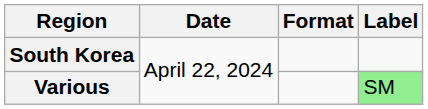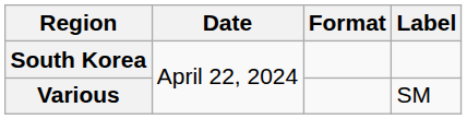Various | Label: lightgreen background -> no background
